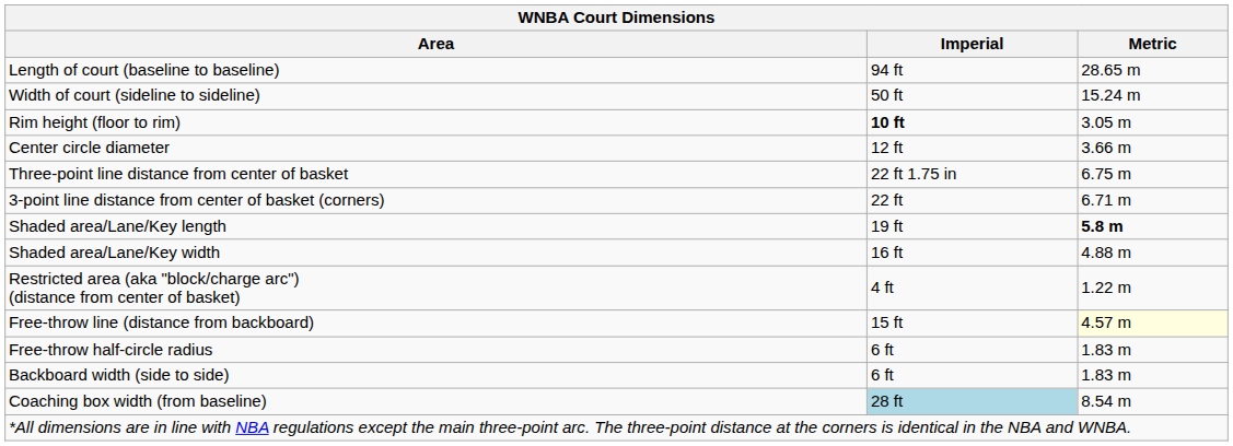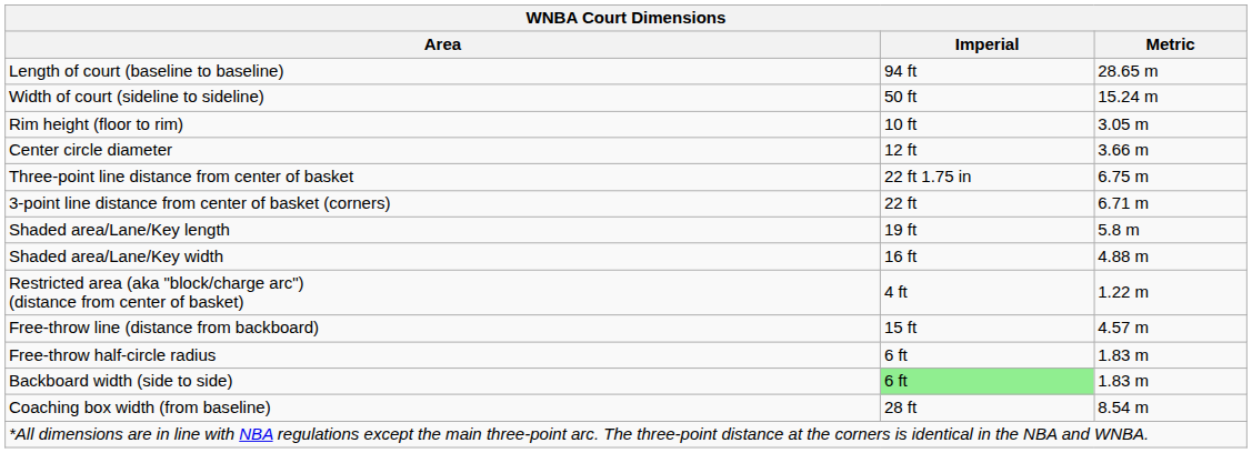Rim height (floor to rim) | Imperial: bold -> normal
Shaded area/Lane/Key length | Metric: bold -> normal
Free-throw line (distance from backboard) | Metric: lightyellow background -> no background
Backboard width (side to side) | Imperial: no background -> lightgreen background
Coaching box width (from baseline) | Imperial: lightblue background -> no background
